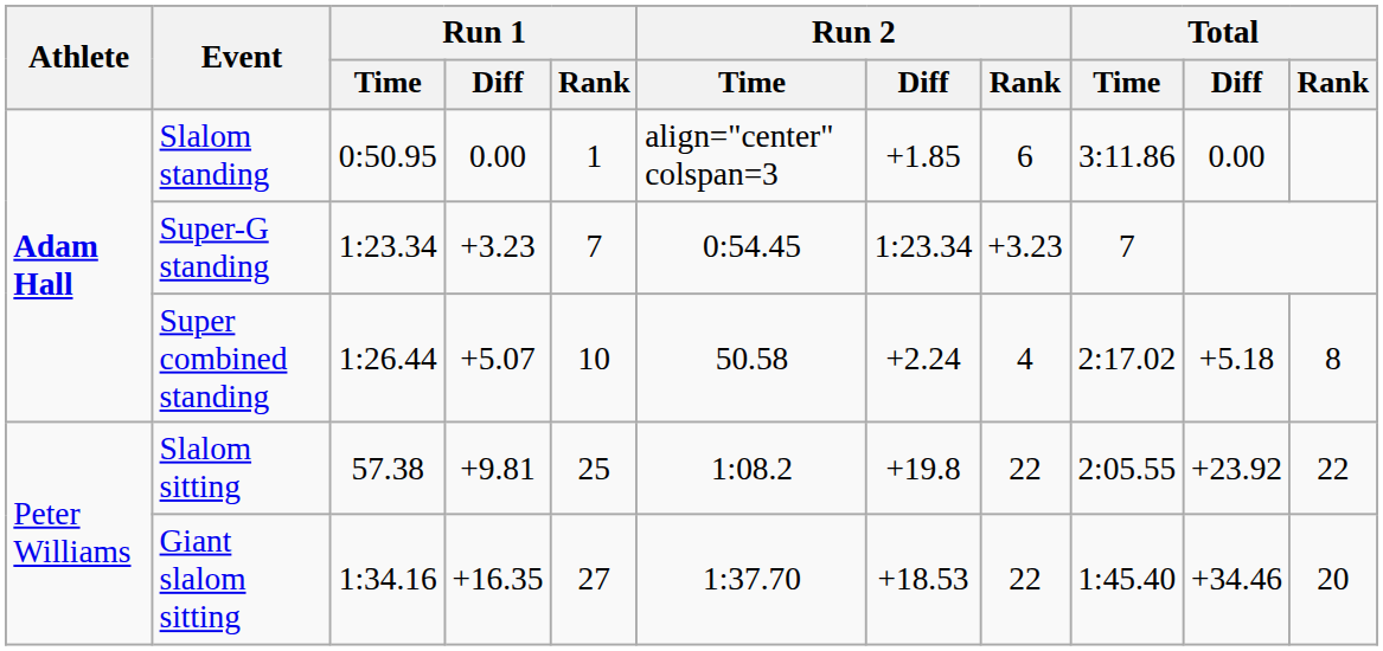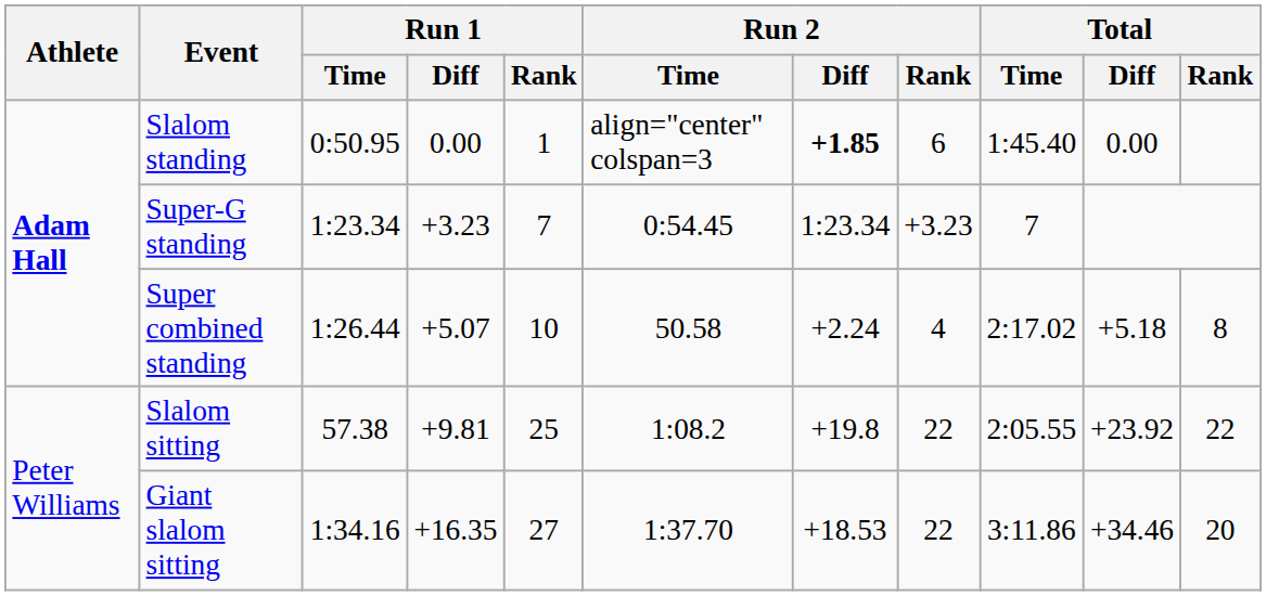Slalom standing | Run 2 / Diff: normal -> bold
Slalom standing | Total / Time: 3:11.86 -> 1:45.40
Giant slalom sitting | Total / Time: 1:45.40 -> 3:11.86
